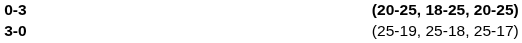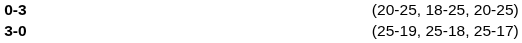0-3 | column 2: bold -> normal
